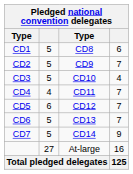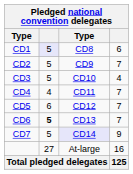CD1 | column 2: no background -> lavender background
CD6 | column 2: normal -> bold
CD7 | column 3: no background -> lavender background
